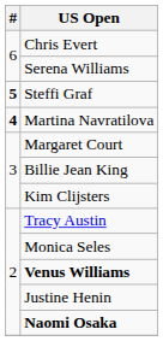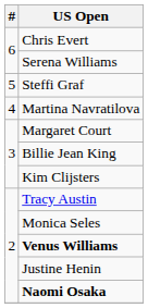Steffi Graf | #: bold -> normal
Martina Navratilova | #: bold -> normal
